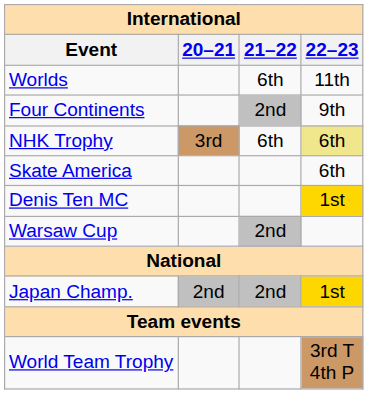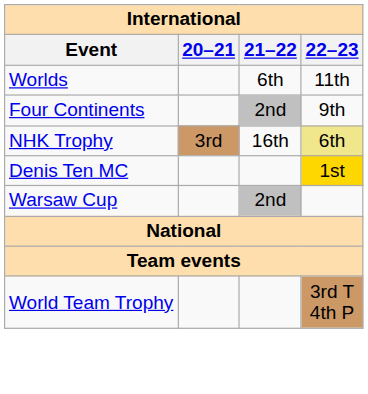NHK Trophy | 21–22: 6th -> 16th
- row: Skate America | 6th
- row: Japan Champ. | 2nd | 2nd | 1st
